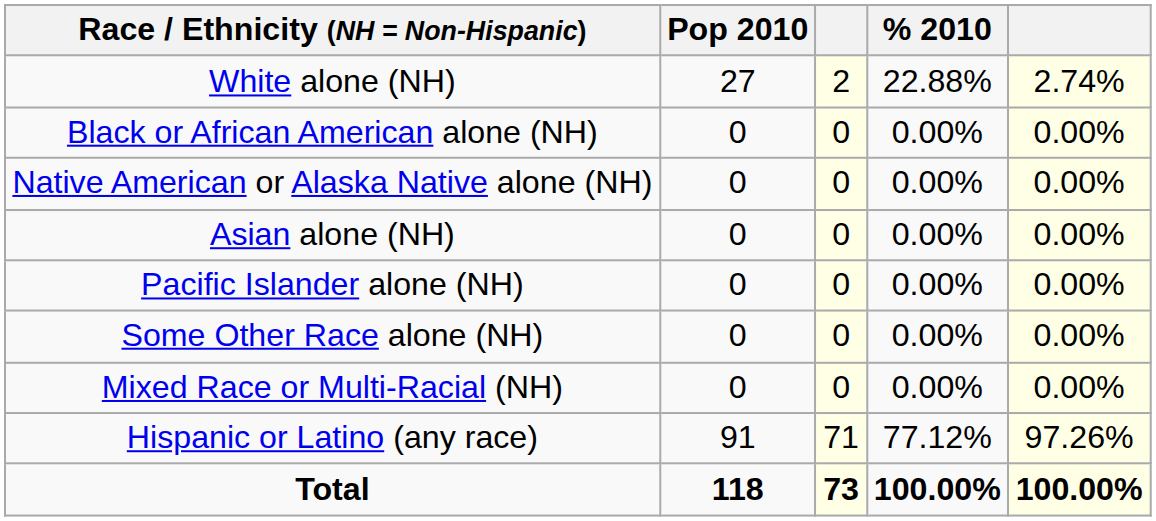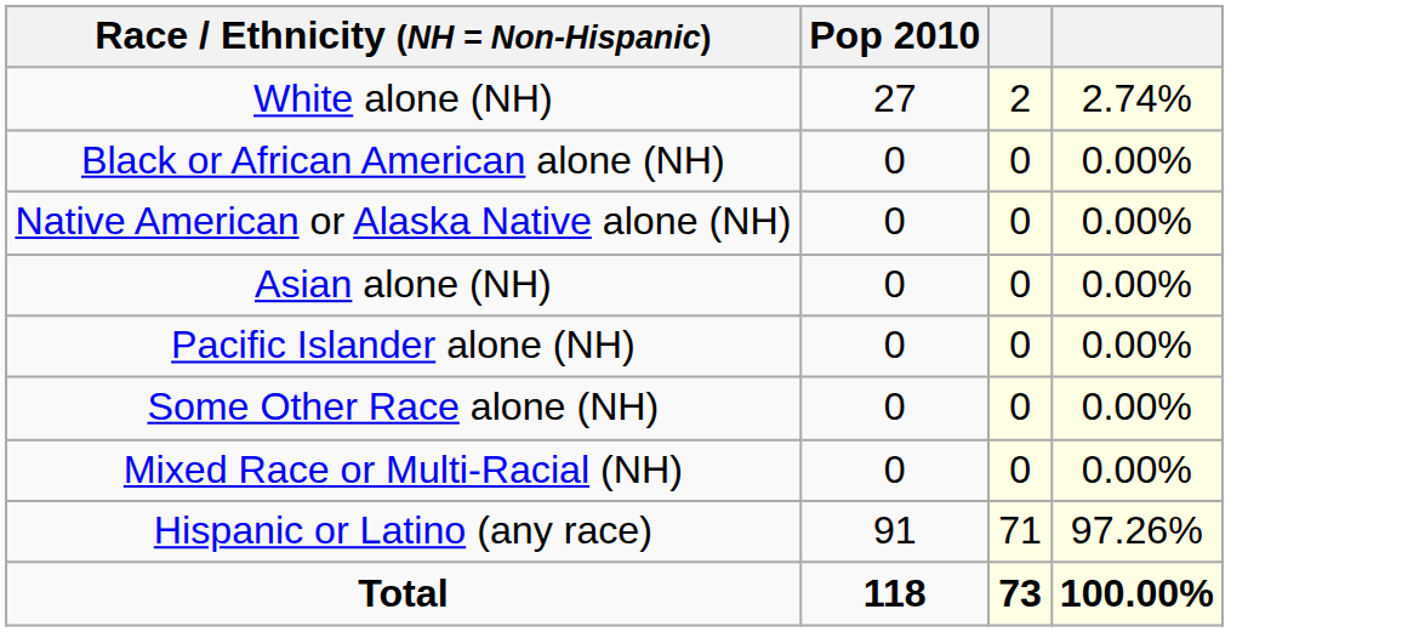- column: % 2010 | 22.88% | 0.00% | 0.00% | 0.00% | 0.00% | 0.00% | 0.00% | 77.12% | 100.00%
